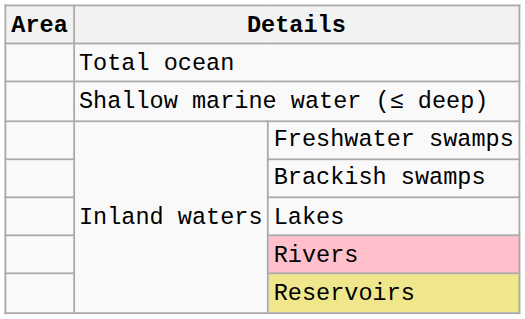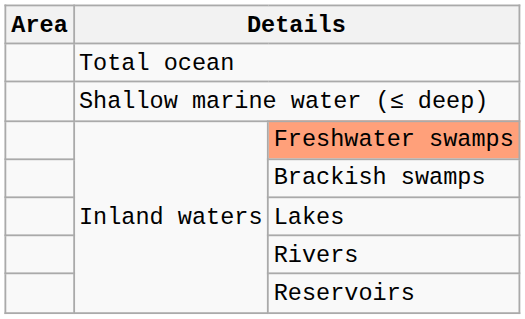Freshwater swamps | column 3: no background -> lightsalmon background
Rivers | column 3: pink background -> no background
Reservoirs | column 3: khaki background -> no background
